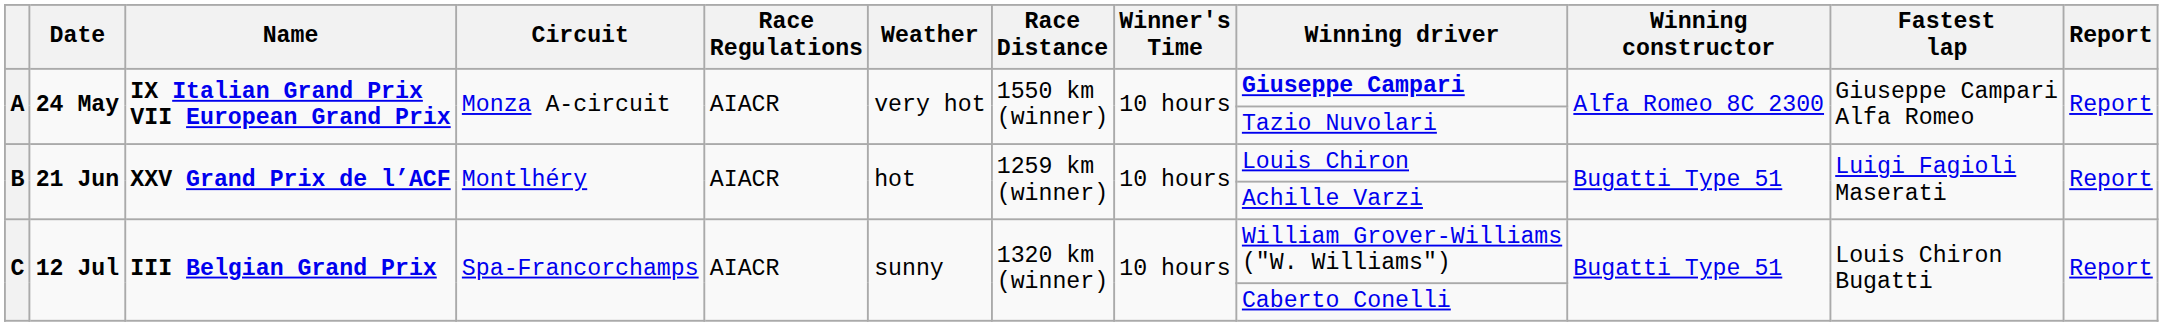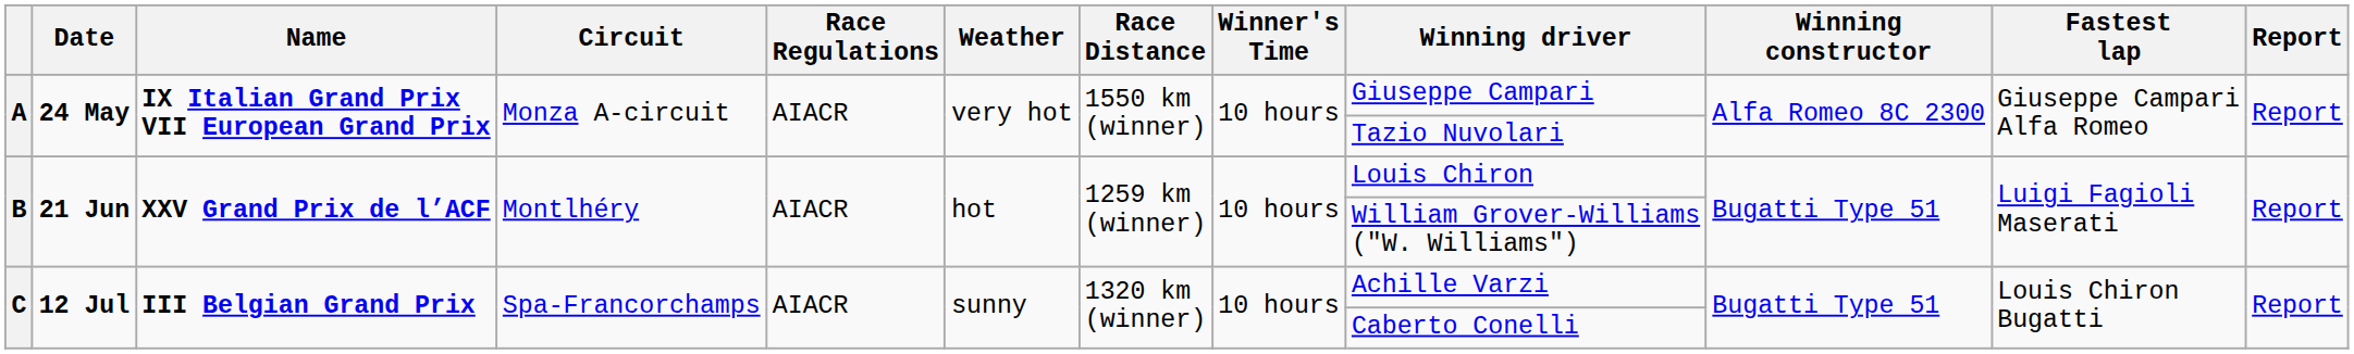row 2 | Winning driver: bold -> normal
row 5 | Winning driver: Achille Varzi -> William Grover-Williams ("W. Williams")
row 6 | Winning driver: William Grover-Williams ("W. Williams") -> Achille Varzi
